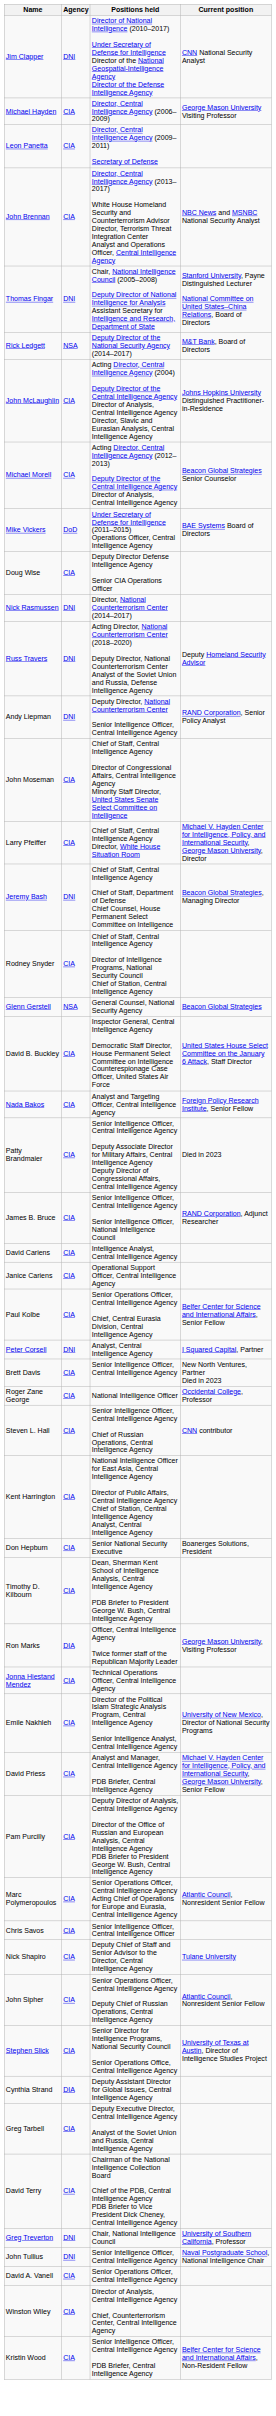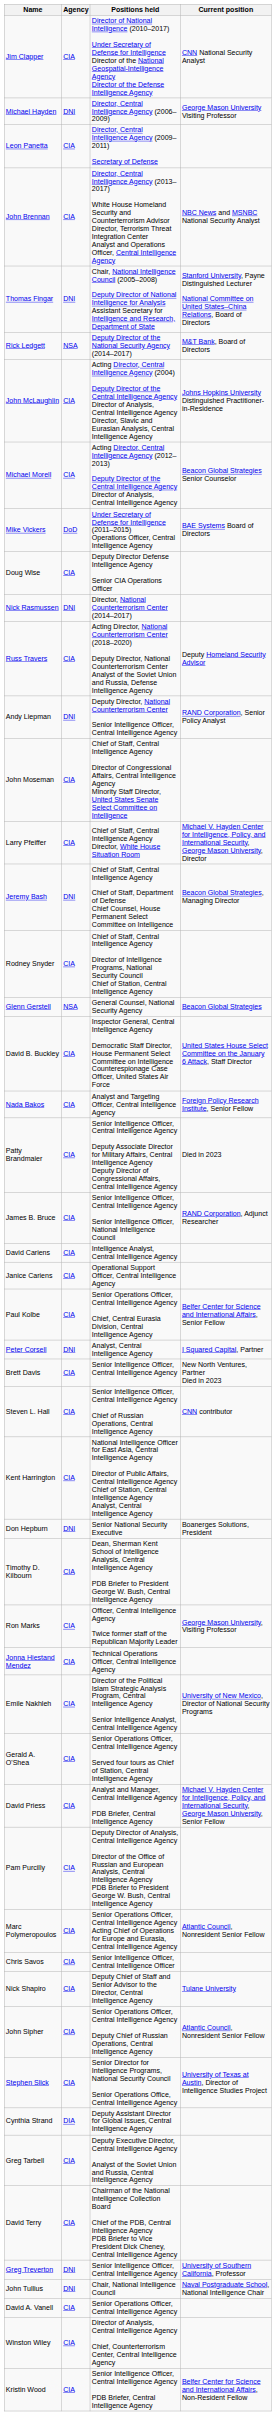Jim Clapper | Agency: DNI -> CIA
Michael Hayden | Agency: CIA -> DNI
Russ Travers | Agency: DNI -> CIA
- row: Roger Zane George | CIA | National Intelligence Officer | Occidental College, Professor
Don Hepburn | Agency: CIA -> DNI
Ron Marks | Agency: DIA -> CIA
+ row: Gerald A. O'Shea | CIA | Senior Operations Officer, Central Intelligence Agency Served four tours as Chief of Station, Central Intelligence Agency
Greg Treverton | Positions held: Chair, National Intelligence Council -> Senior Intelligence Officer, Central Intelligence Agency
John Tullius | Positions held: Senior Intelligence Officer, Central Intelligence Agency -> Chair, National Intelligence Council
